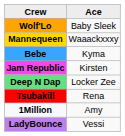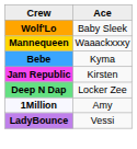- row: Tsubakill | Rena
